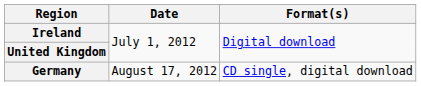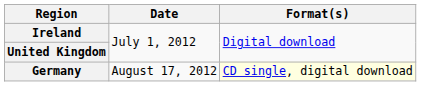Germany | Format(s): no background -> lightyellow background
